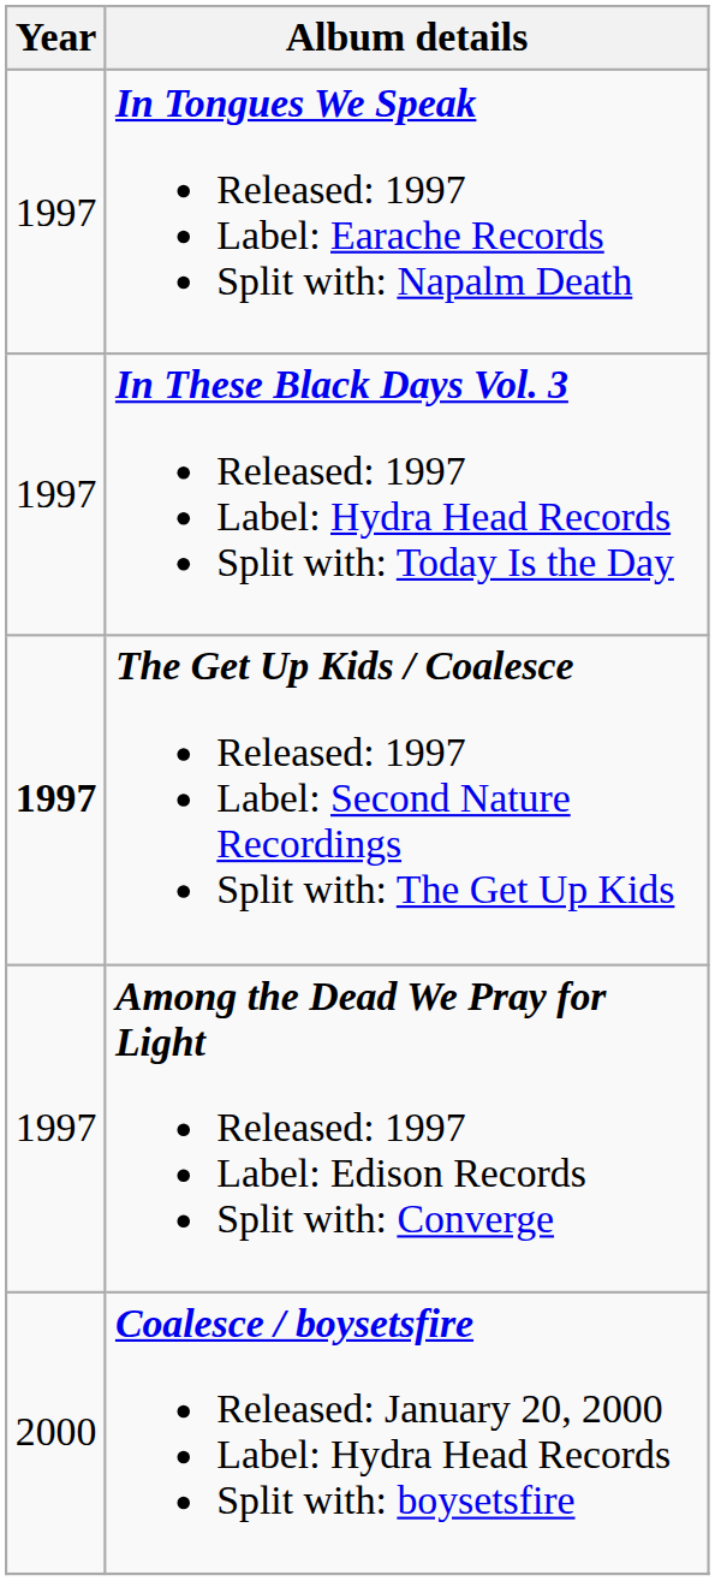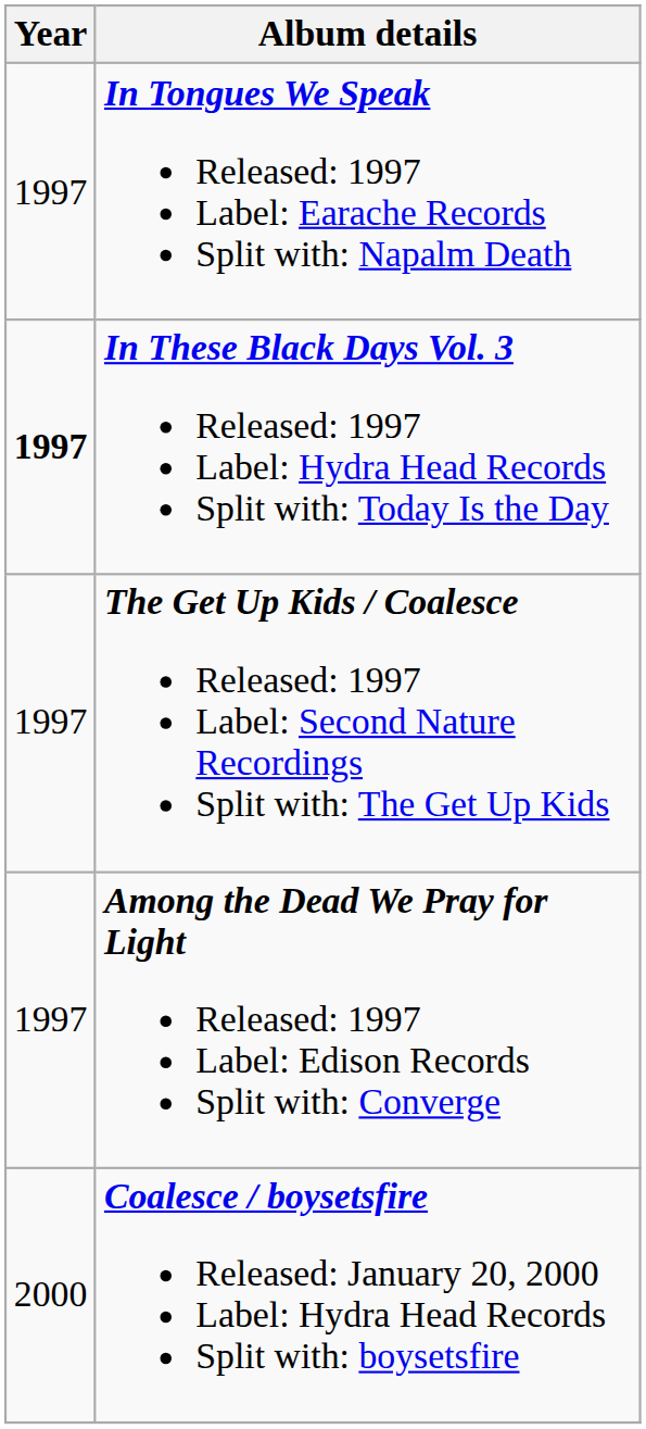row 3 | Year: normal -> bold
row 4 | Year: bold -> normal
